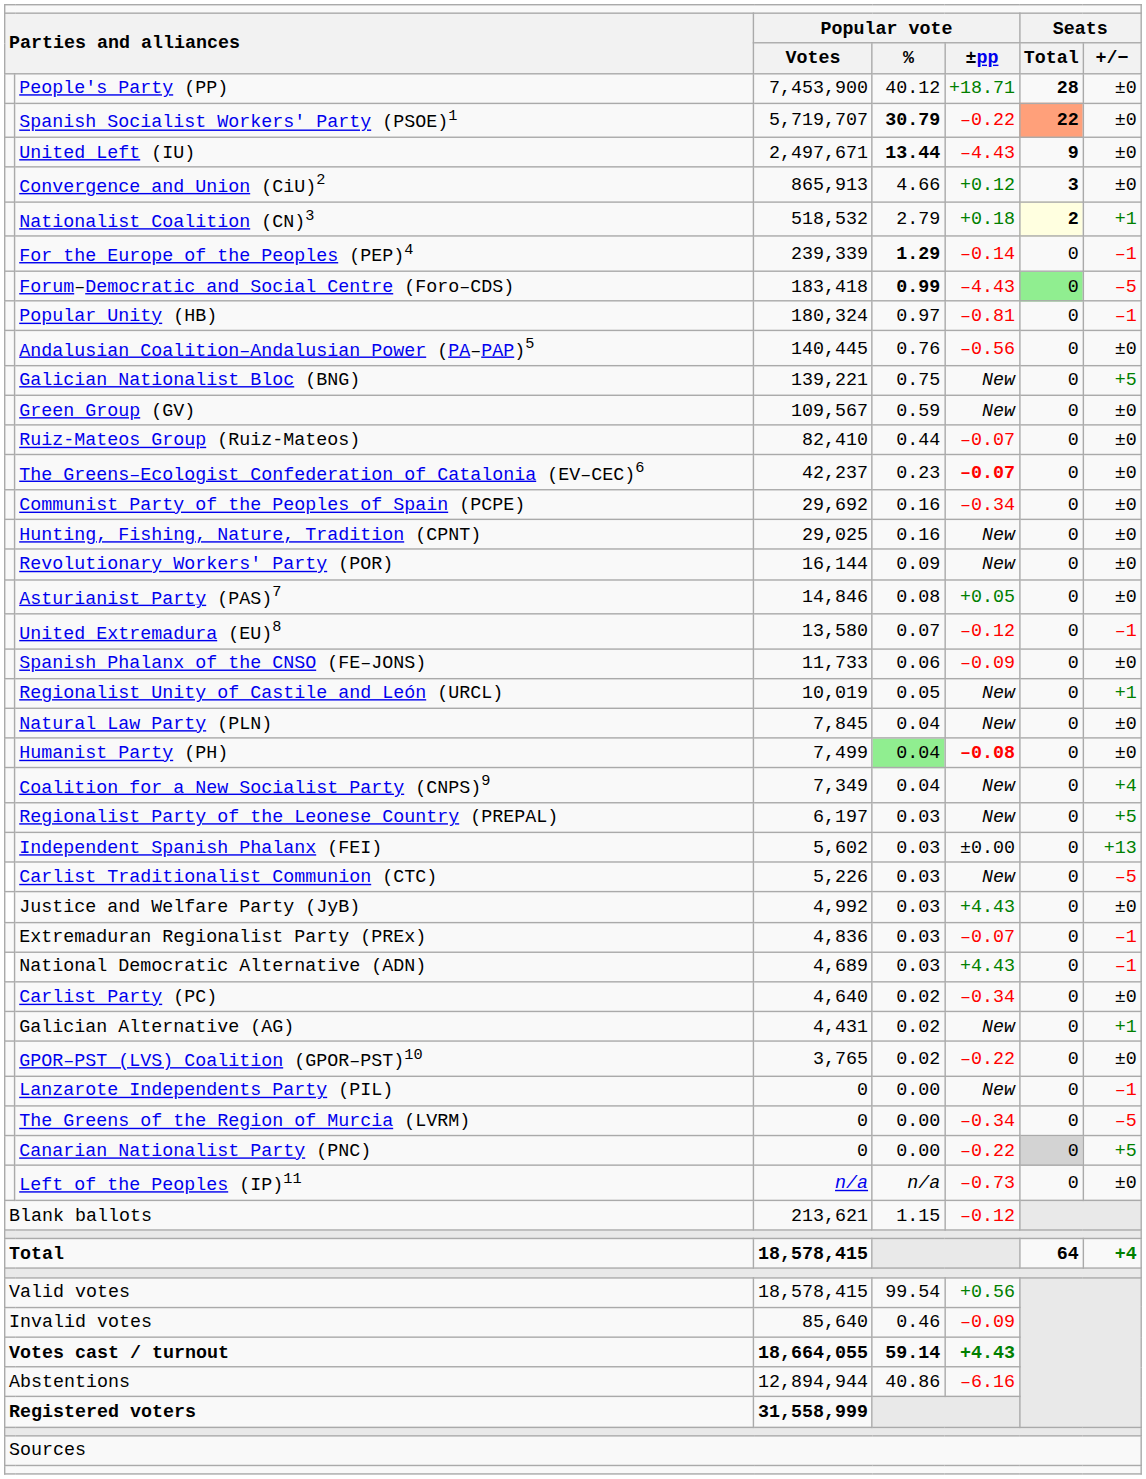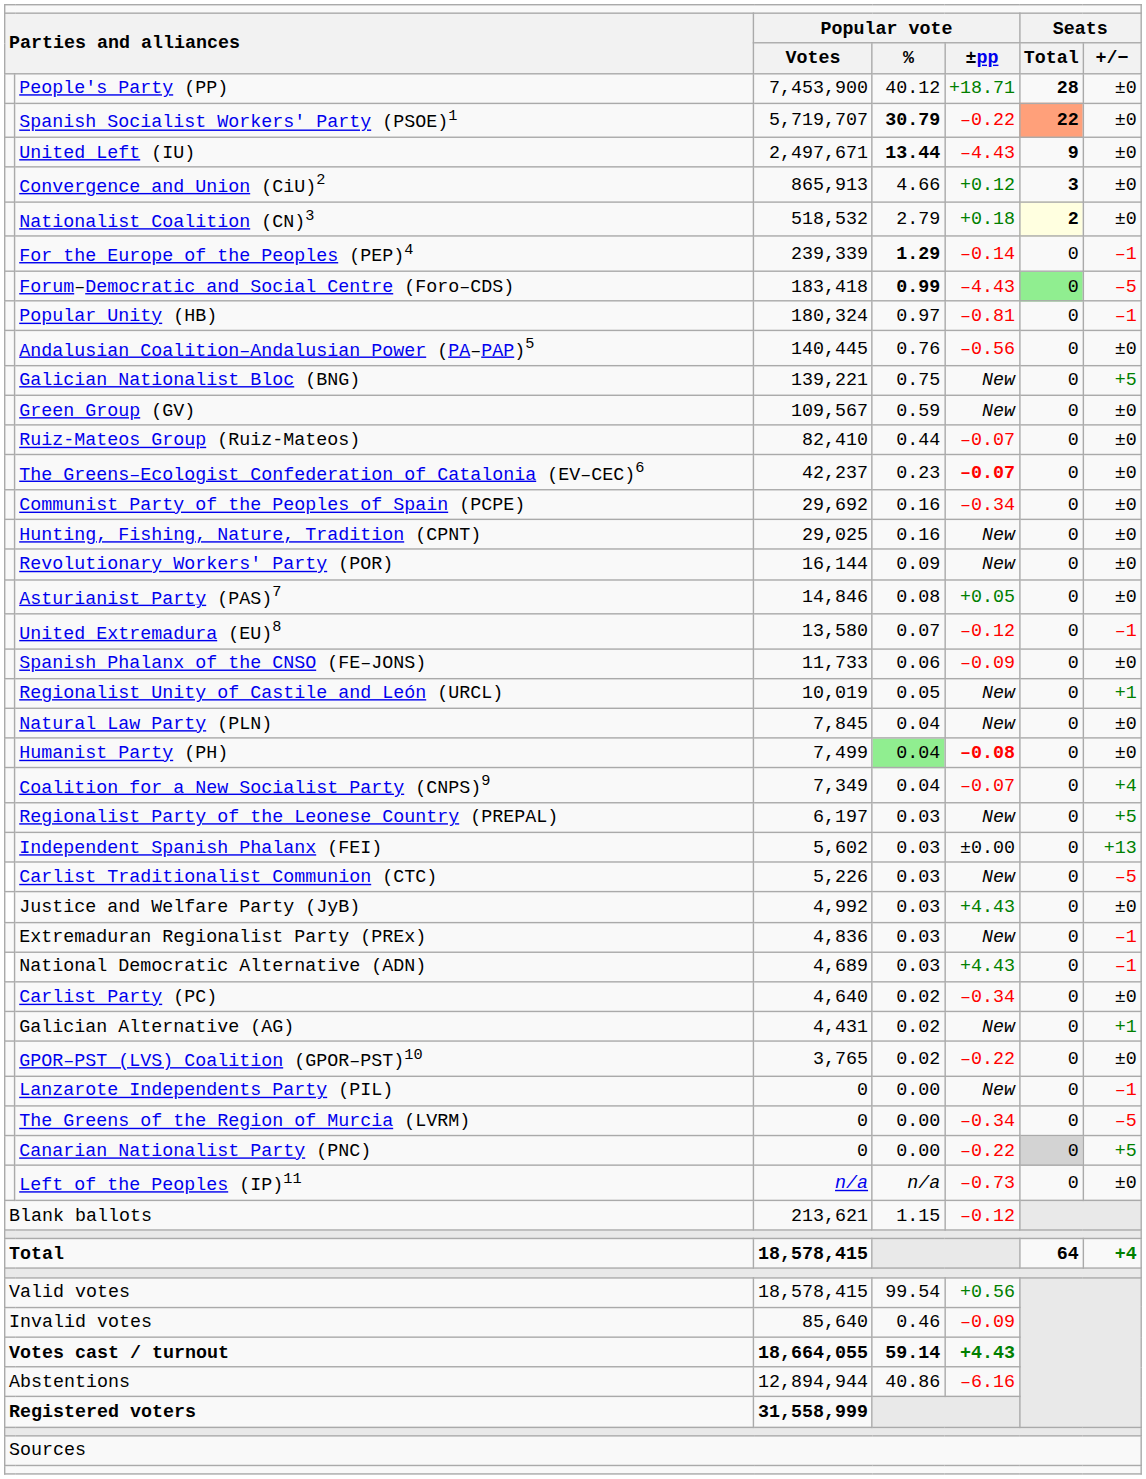Nationalist Coalition (CN)3 | column 7: +1 -> ±0
Coalition for a New Socialist Party (CNPS)9 | column 5: New -> –0.07
Extremaduran Regionalist Party (PREx) | column 5: –0.07 -> New
